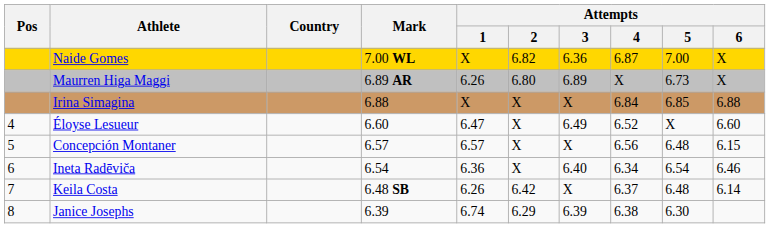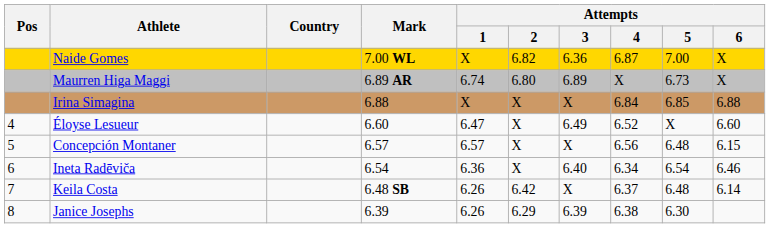Maurren Higa Maggi | Attempts / 1: 6.26 -> 6.74
Janice Josephs | Attempts / 1: 6.74 -> 6.26
